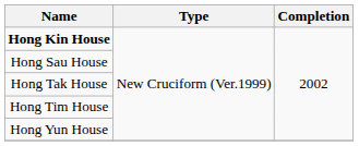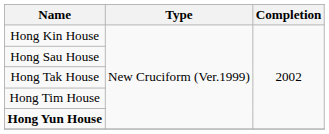Hong Kin House | Name: bold -> normal
Hong Yun House | Name: normal -> bold
